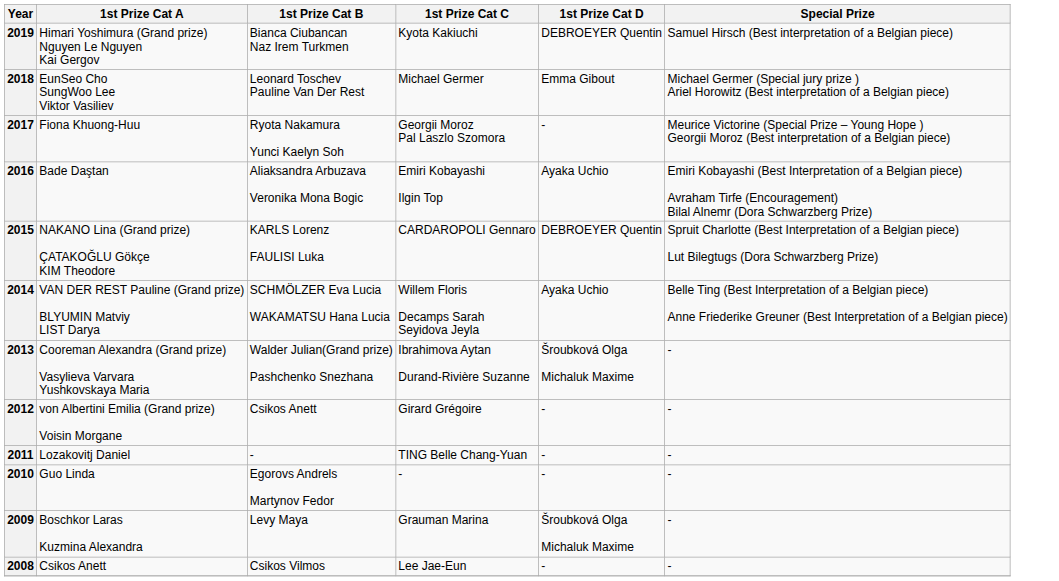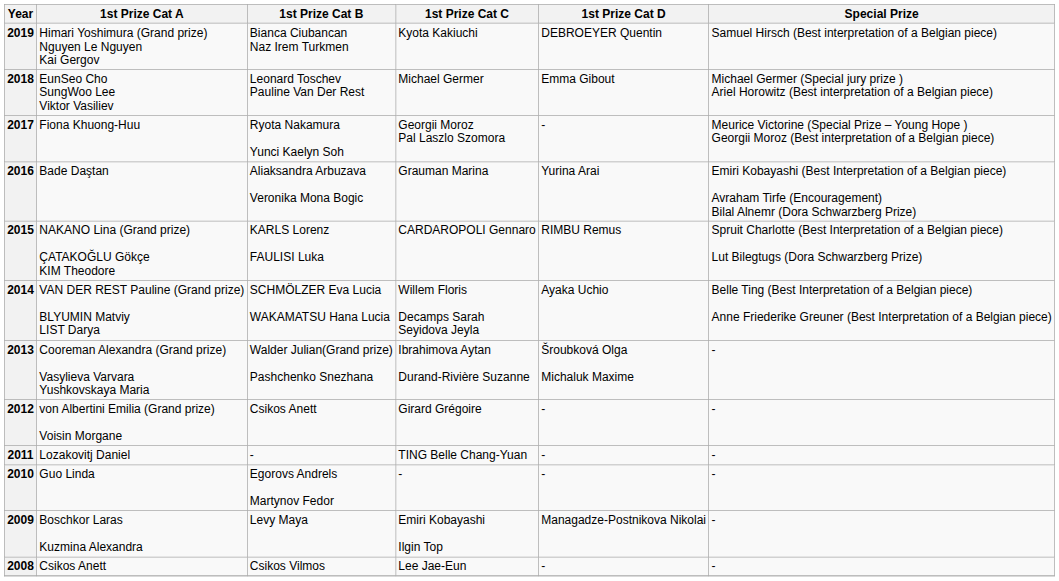2016 | 1st Prize Cat C: Emiri Kobayashi Ilgin Top -> Grauman Marina
2016 | 1st Prize Cat D: Ayaka Uchio -> Yurina Arai
2015 | 1st Prize Cat D: DEBROEYER Quentin -> RIMBU Remus
2009 | 1st Prize Cat C: Grauman Marina -> Emiri Kobayashi Ilgin Top
2009 | 1st Prize Cat D: Šroubková Olga Michaluk Maxime -> Managadze-Postnikova Nikolai
